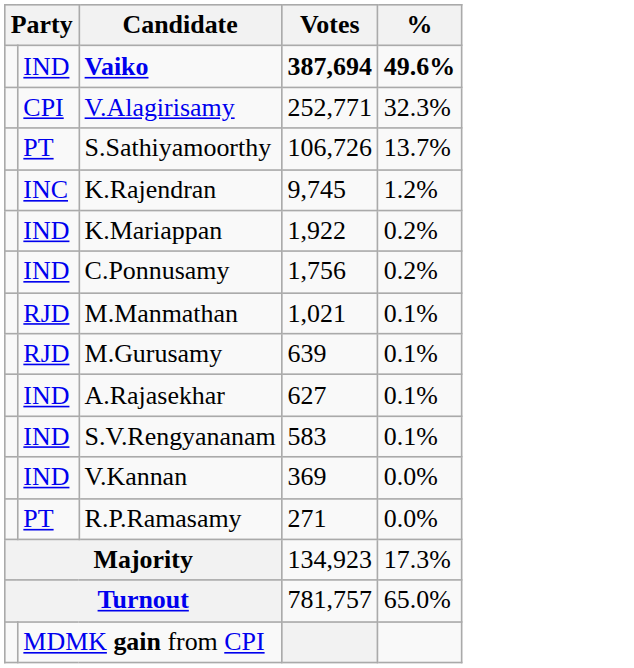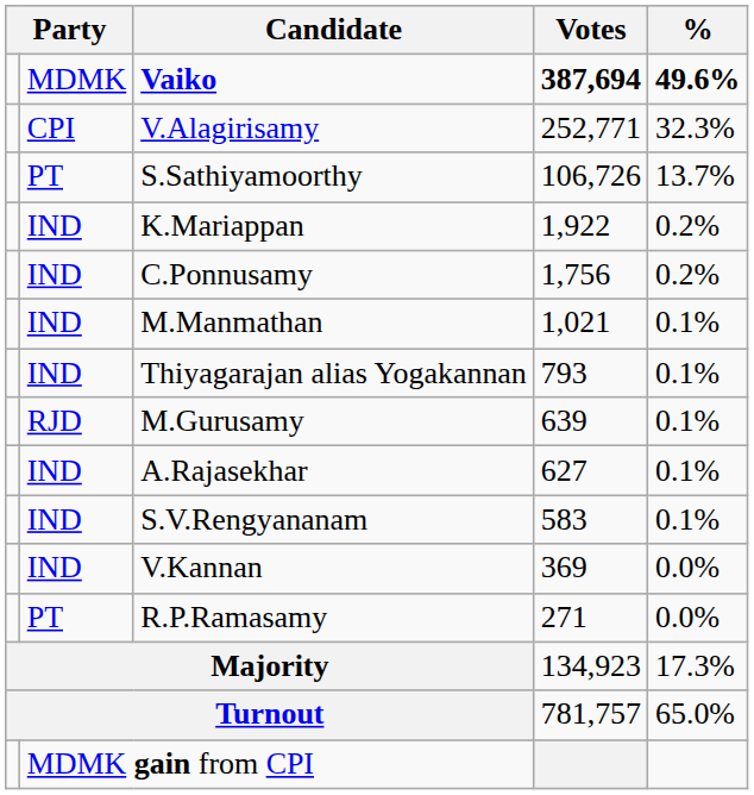Vaiko | column 2: IND -> MDMK
- row: INC | K.Rajendran | 9,745 | 1.2%
M.Manmathan | column 2: RJD -> IND
+ row: IND | Thiyagarajan alias Yogakannan | 793 | 0.1%
